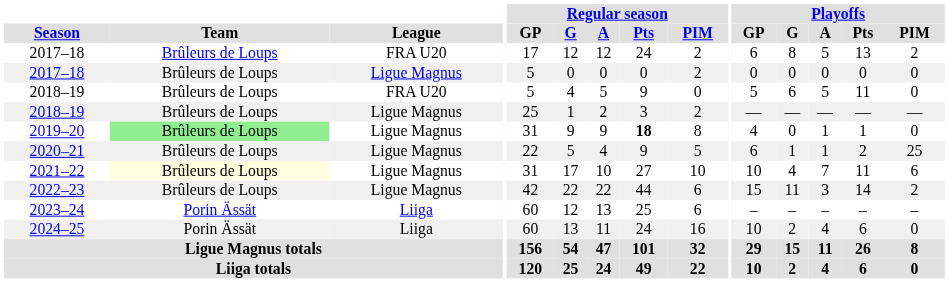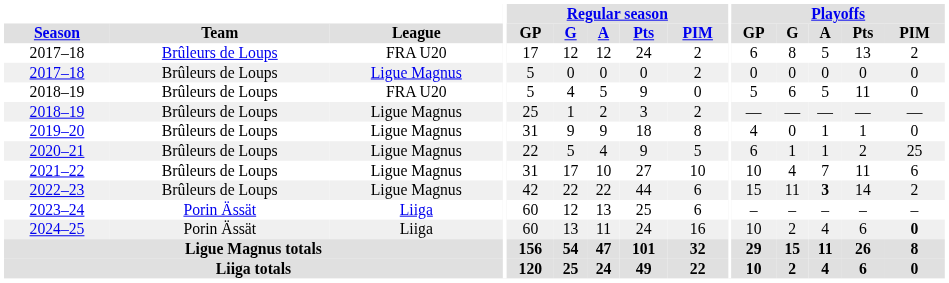2019–20 | Team: lightgreen background -> no background
2019–20 | Regular season / Pts: bold -> normal
2021–22 | Team: lightyellow background -> no background
2022–23 | Playoffs / A: normal -> bold
2024–25 | Playoffs / PIM: normal -> bold
